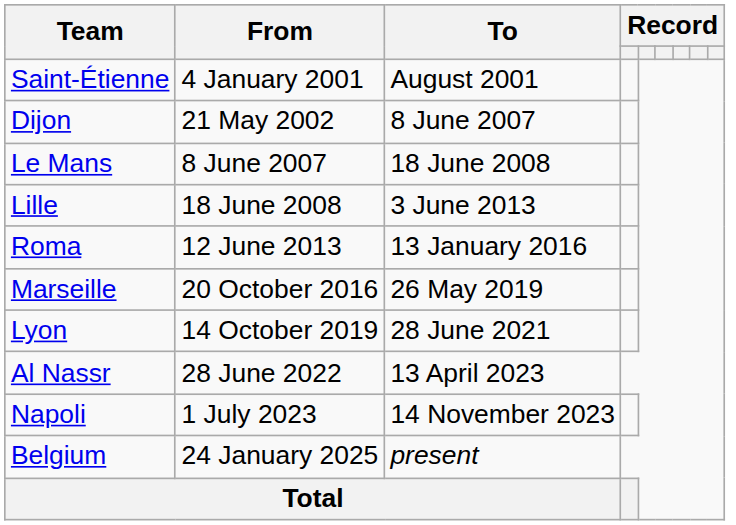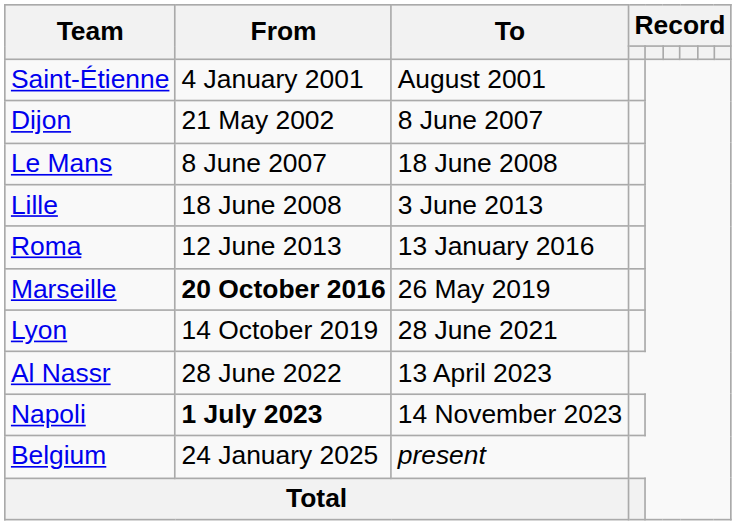Marseille | From: normal -> bold
Napoli | From: normal -> bold
